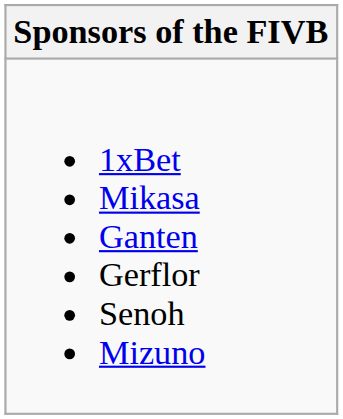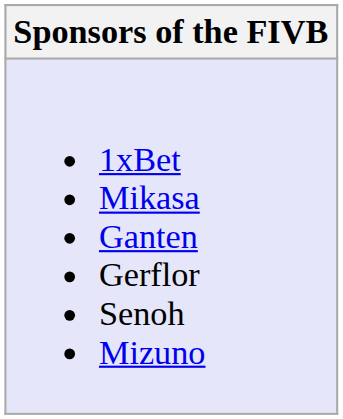row 2 | column 1: no background -> lavender background
